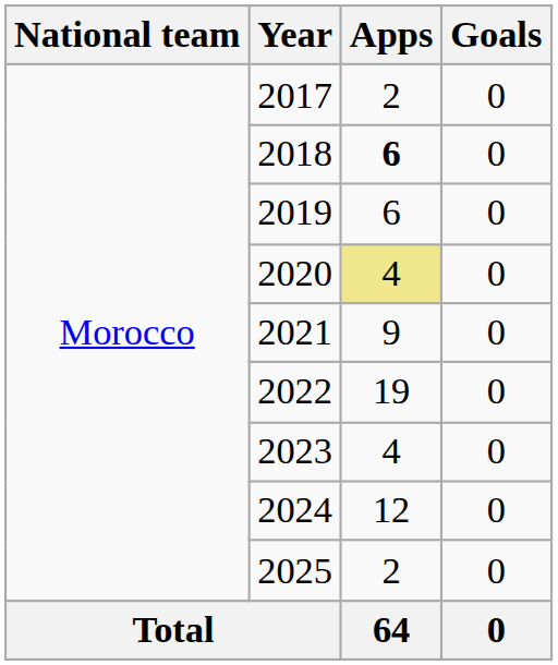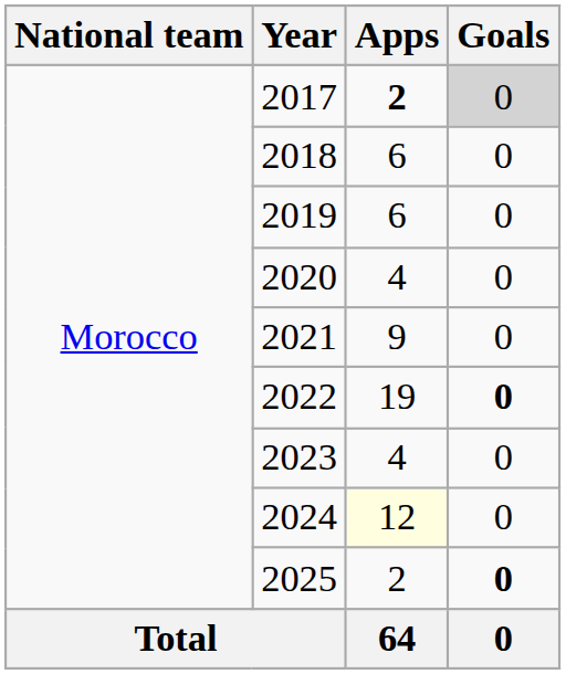2017 | Apps: normal -> bold
2017 | Goals: no background -> lightgrey background
2018 | Apps: bold -> normal
2020 | Apps: khaki background -> no background
2022 | Goals: normal -> bold
2024 | Apps: no background -> lightyellow background
2025 | Goals: normal -> bold
